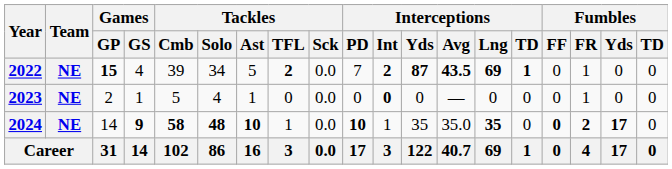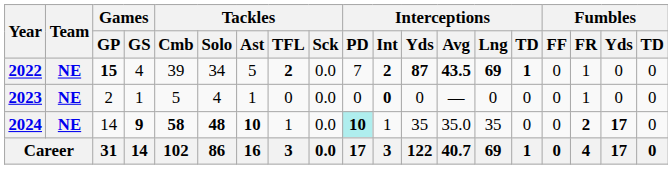2024 | Interceptions / PD: no background -> paleturquoise background
2024 | Interceptions / Lng: bold -> normal
2024 | Fumbles / FF: bold -> normal
